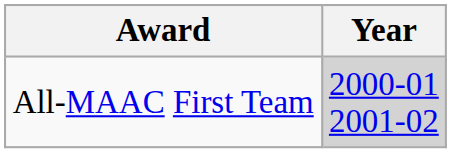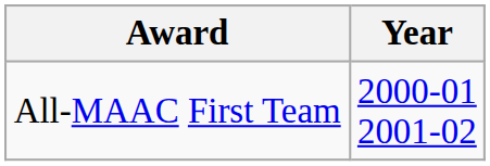row 2 | Year: lightgrey background -> no background
